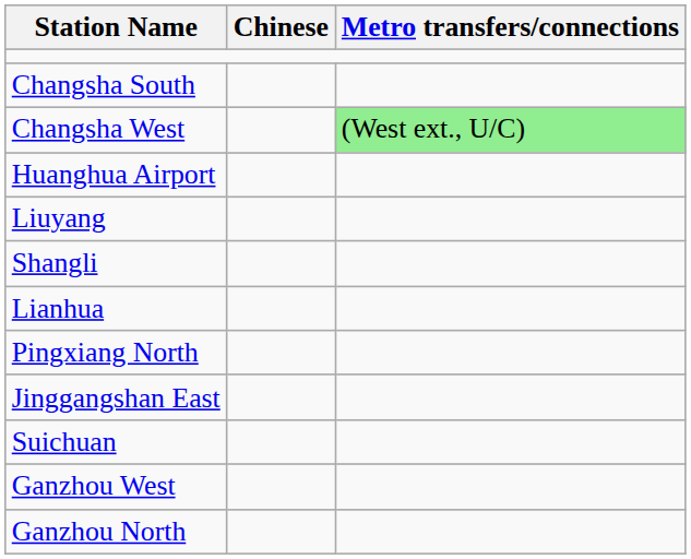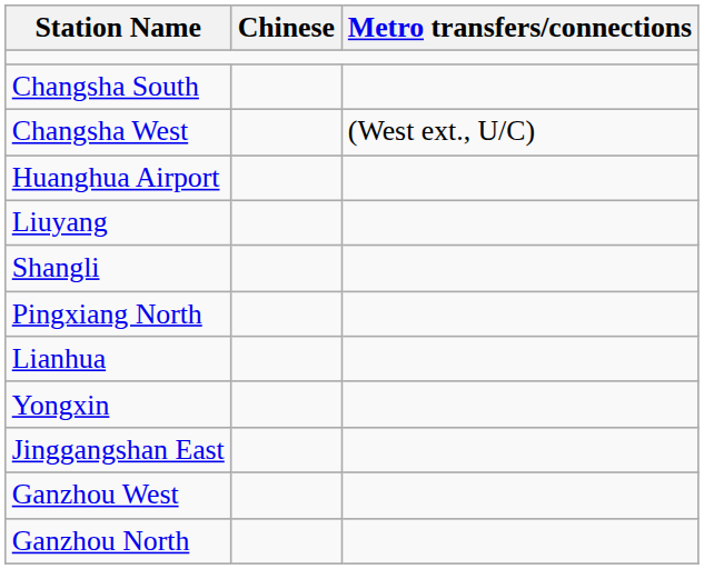Changsha West | Metro transfers/connections: lightgreen background -> no background
rows swapped: Pingxiang North <-> Lianhua
+ row: Yongxin
- row: Suichuan
